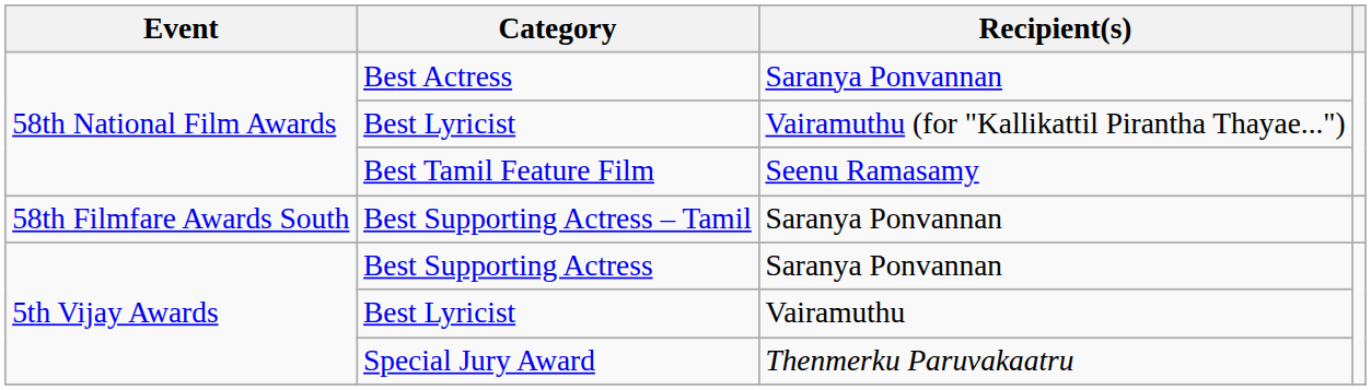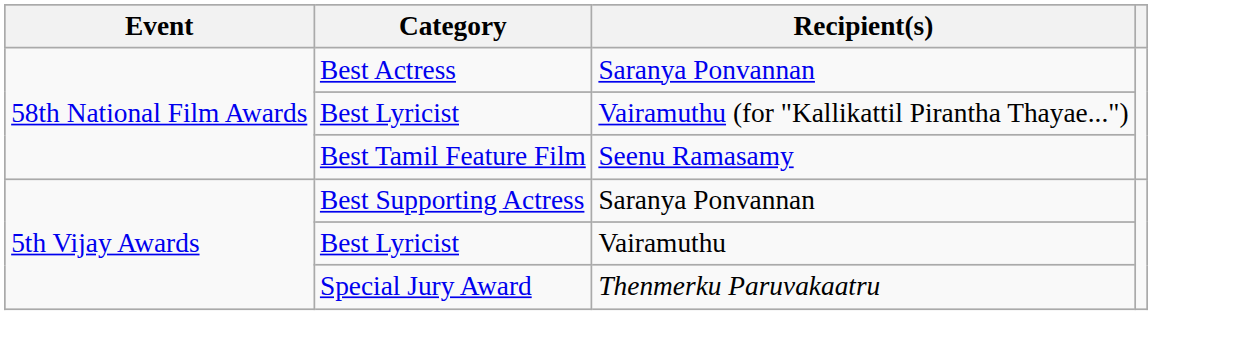- row: 58th Filmfare Awards South | Best Supporting Actress – Tamil | Saranya Ponvannan
